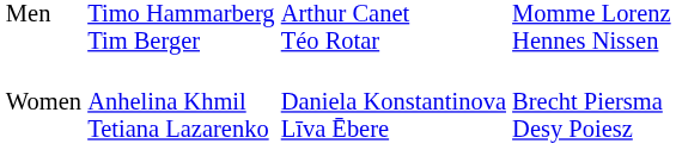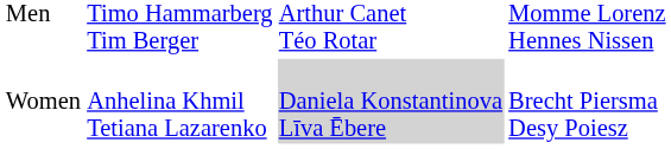Women | column 3: no background -> lightgrey background
